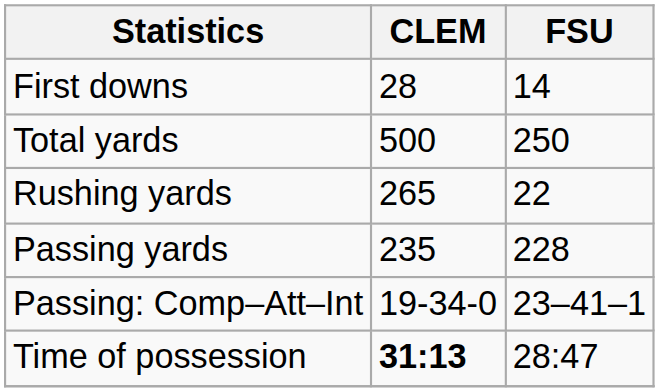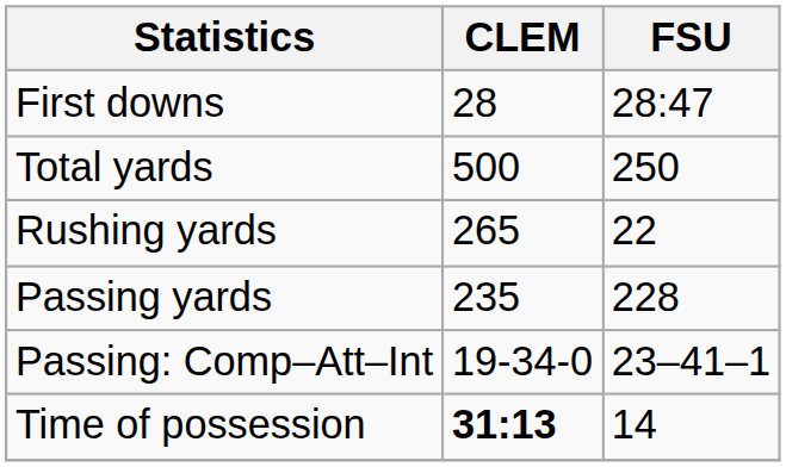First downs | FSU: 14 -> 28:47
Time of possession | FSU: 28:47 -> 14
